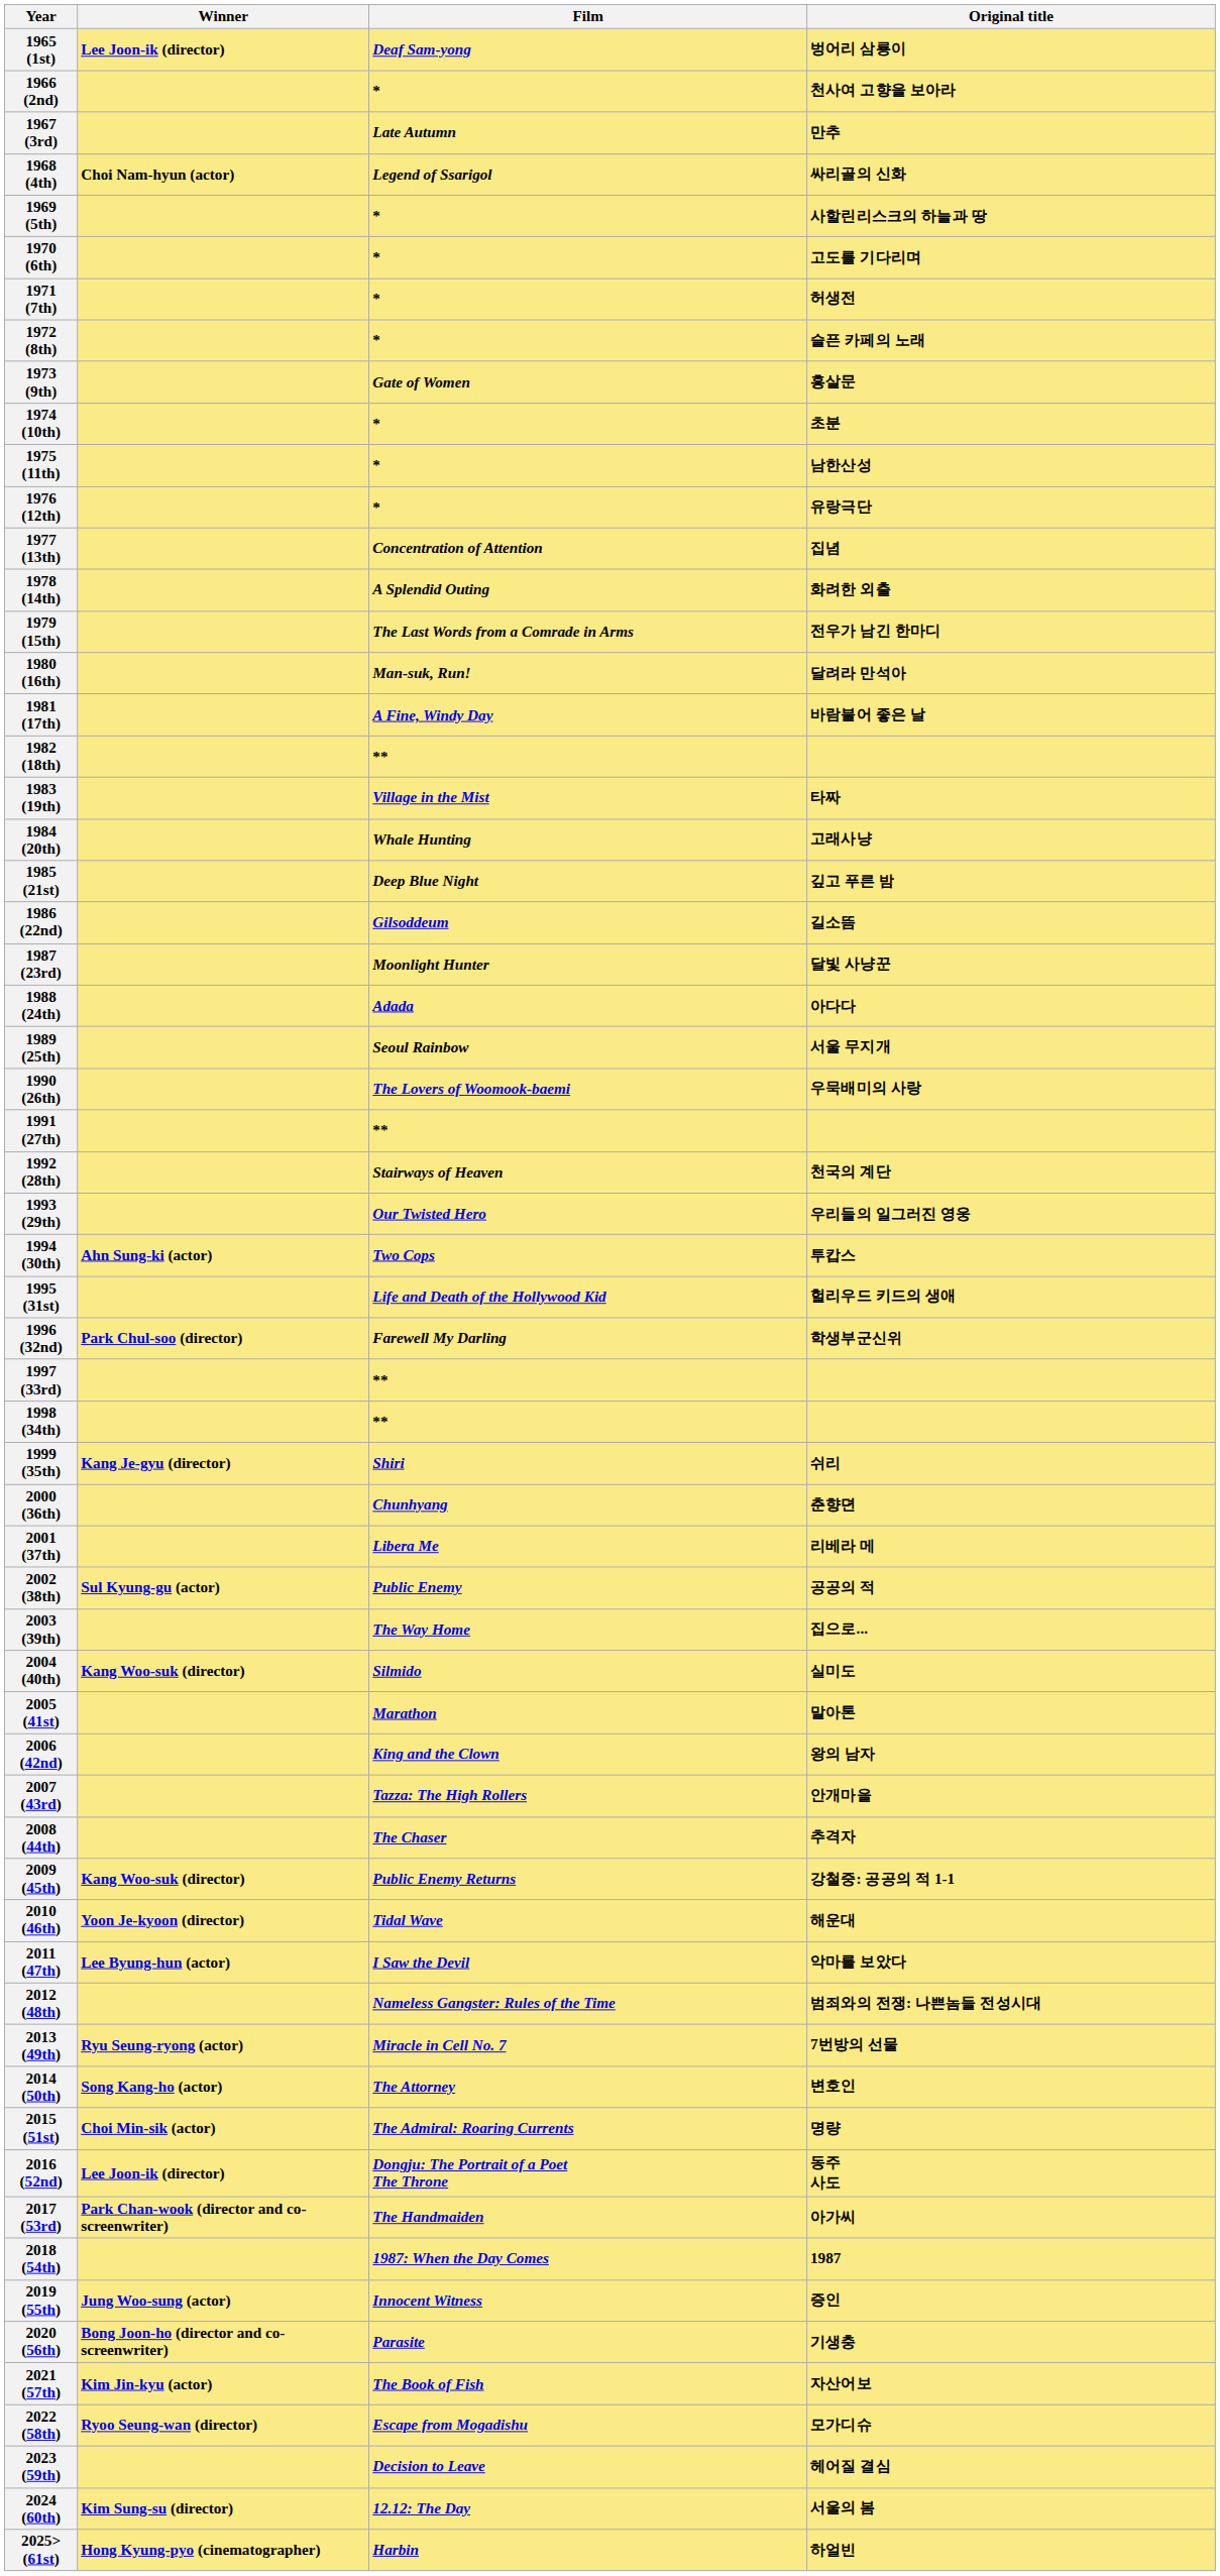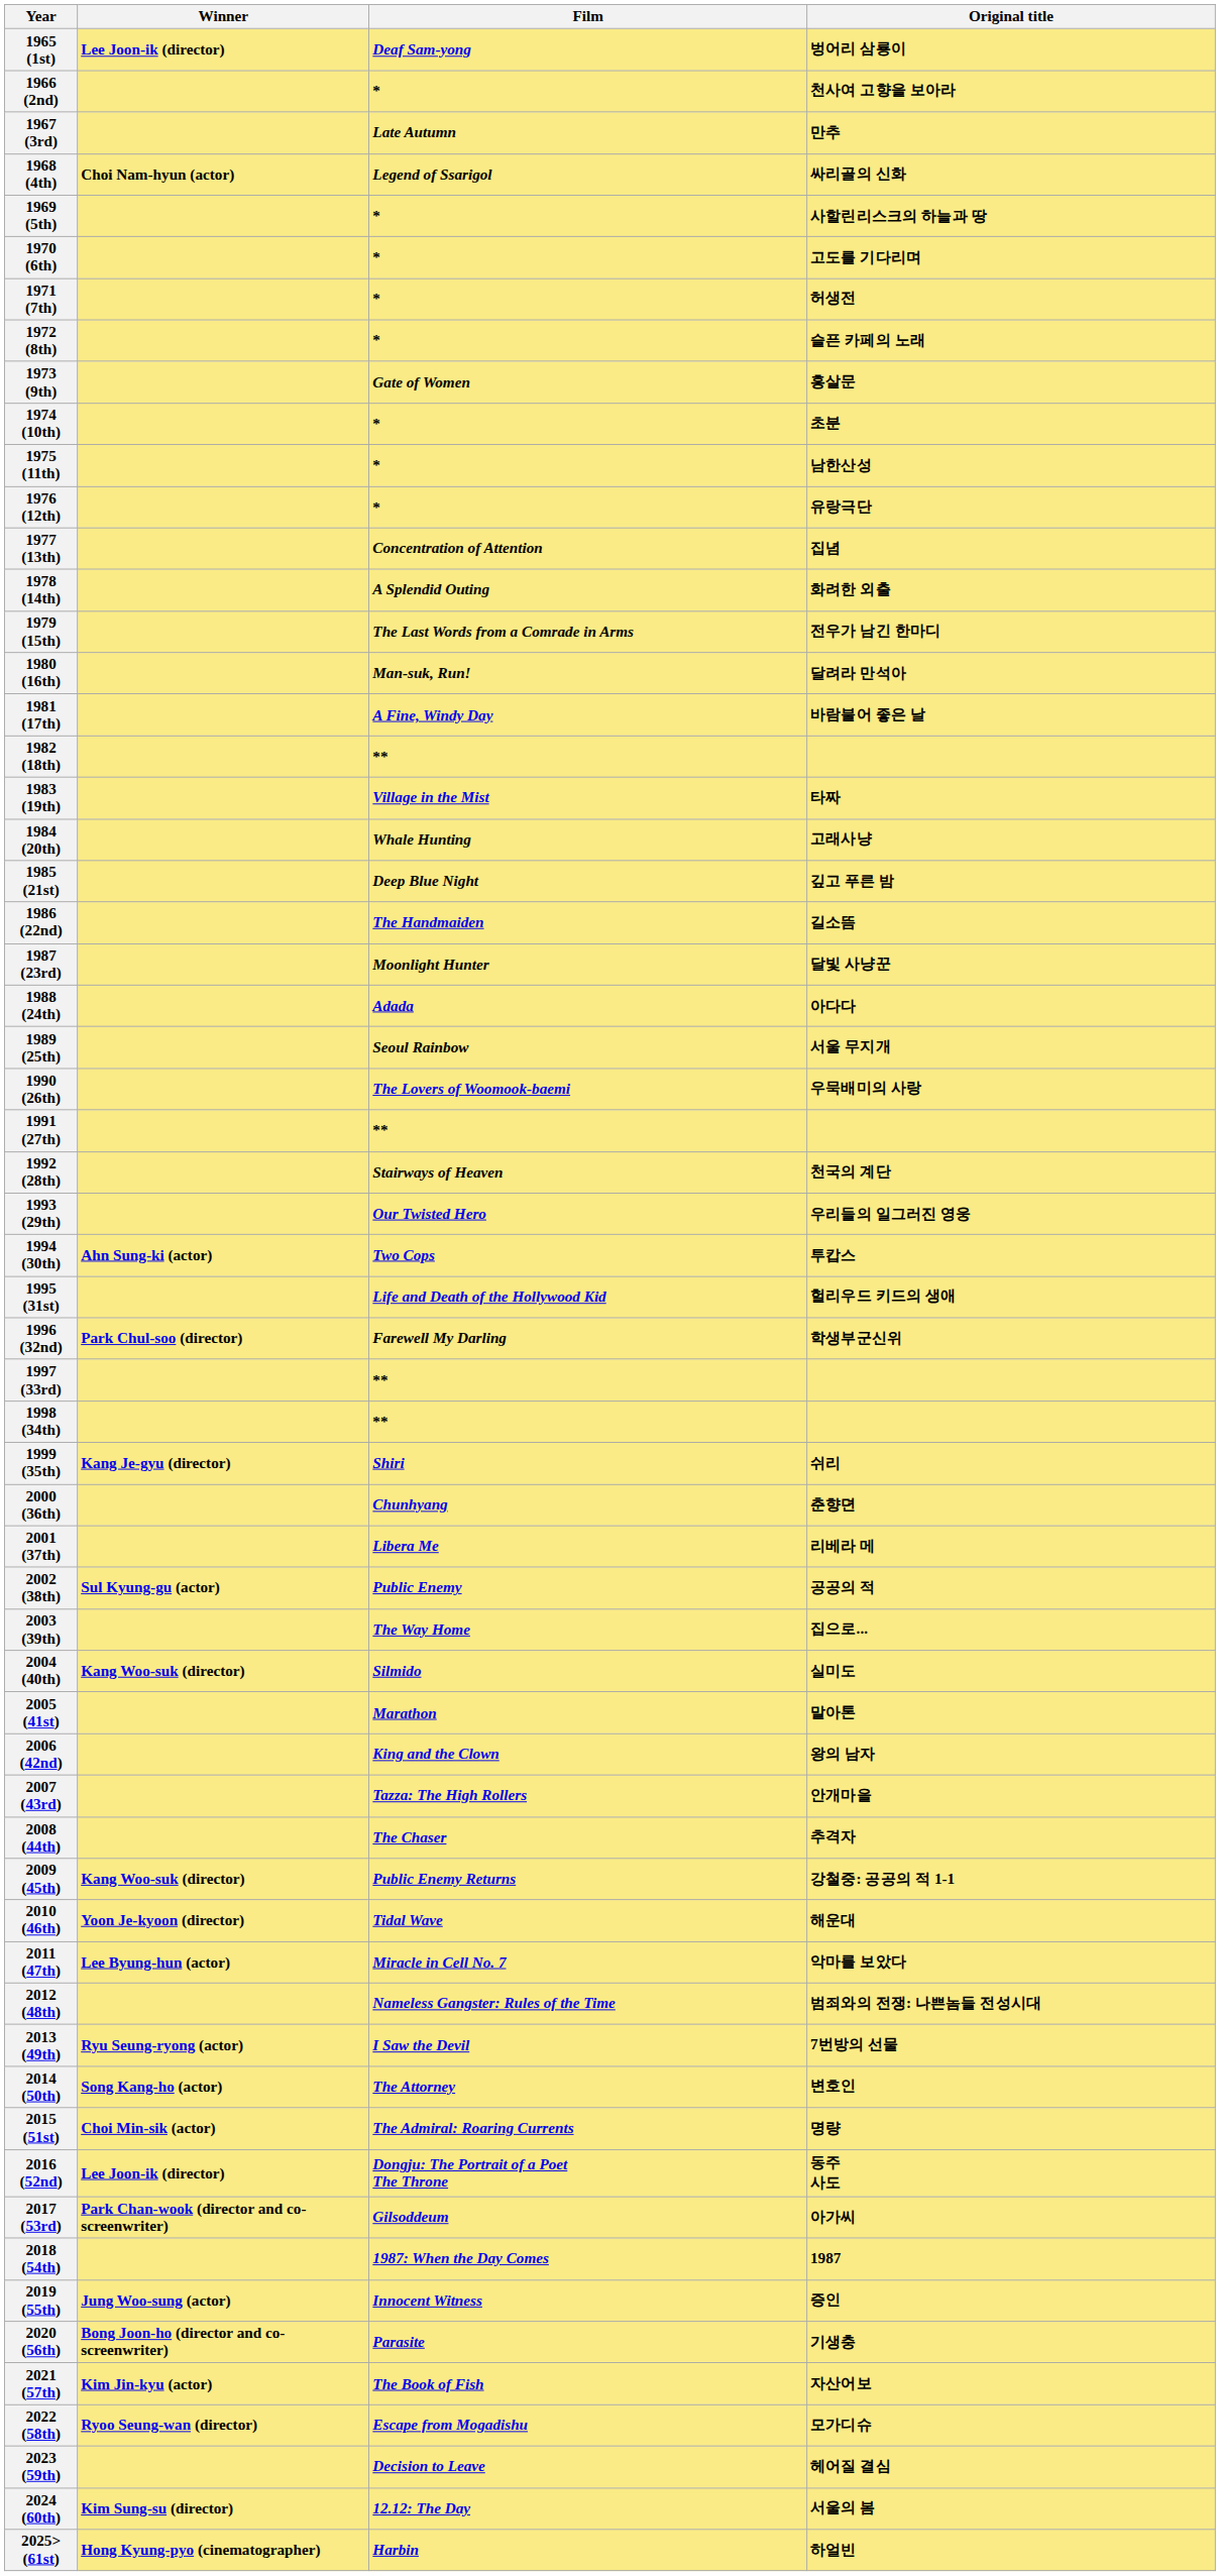1986 (22nd) | Film: Gilsoddeum -> The Handmaiden
2011 (47th) | Film: I Saw the Devil -> Miracle in Cell No. 7
2013 (49th) | Film: Miracle in Cell No. 7 -> I Saw the Devil
2017 (53rd) | Film: The Handmaiden -> Gilsoddeum
